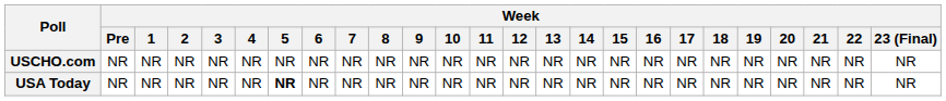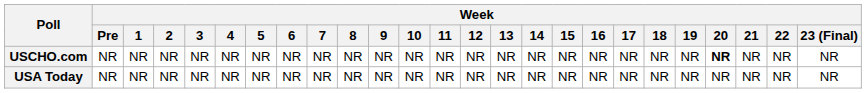USCHO.com | Week / 20: normal -> bold
USA Today | Week / 5: bold -> normal
